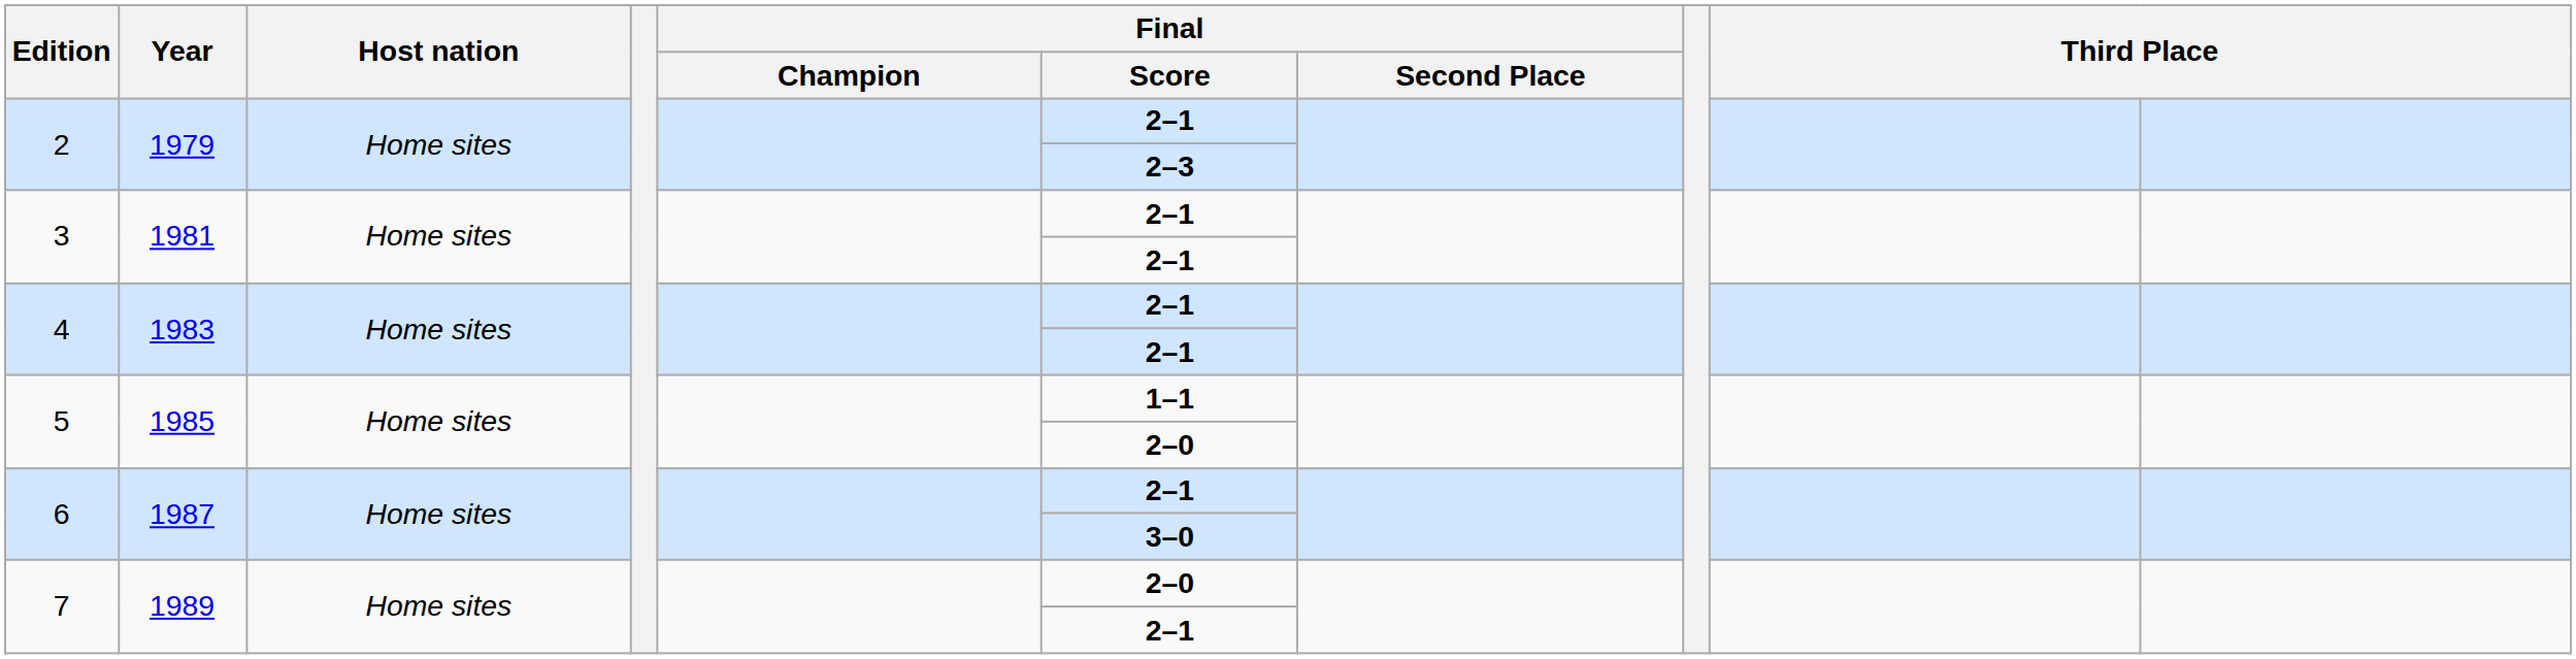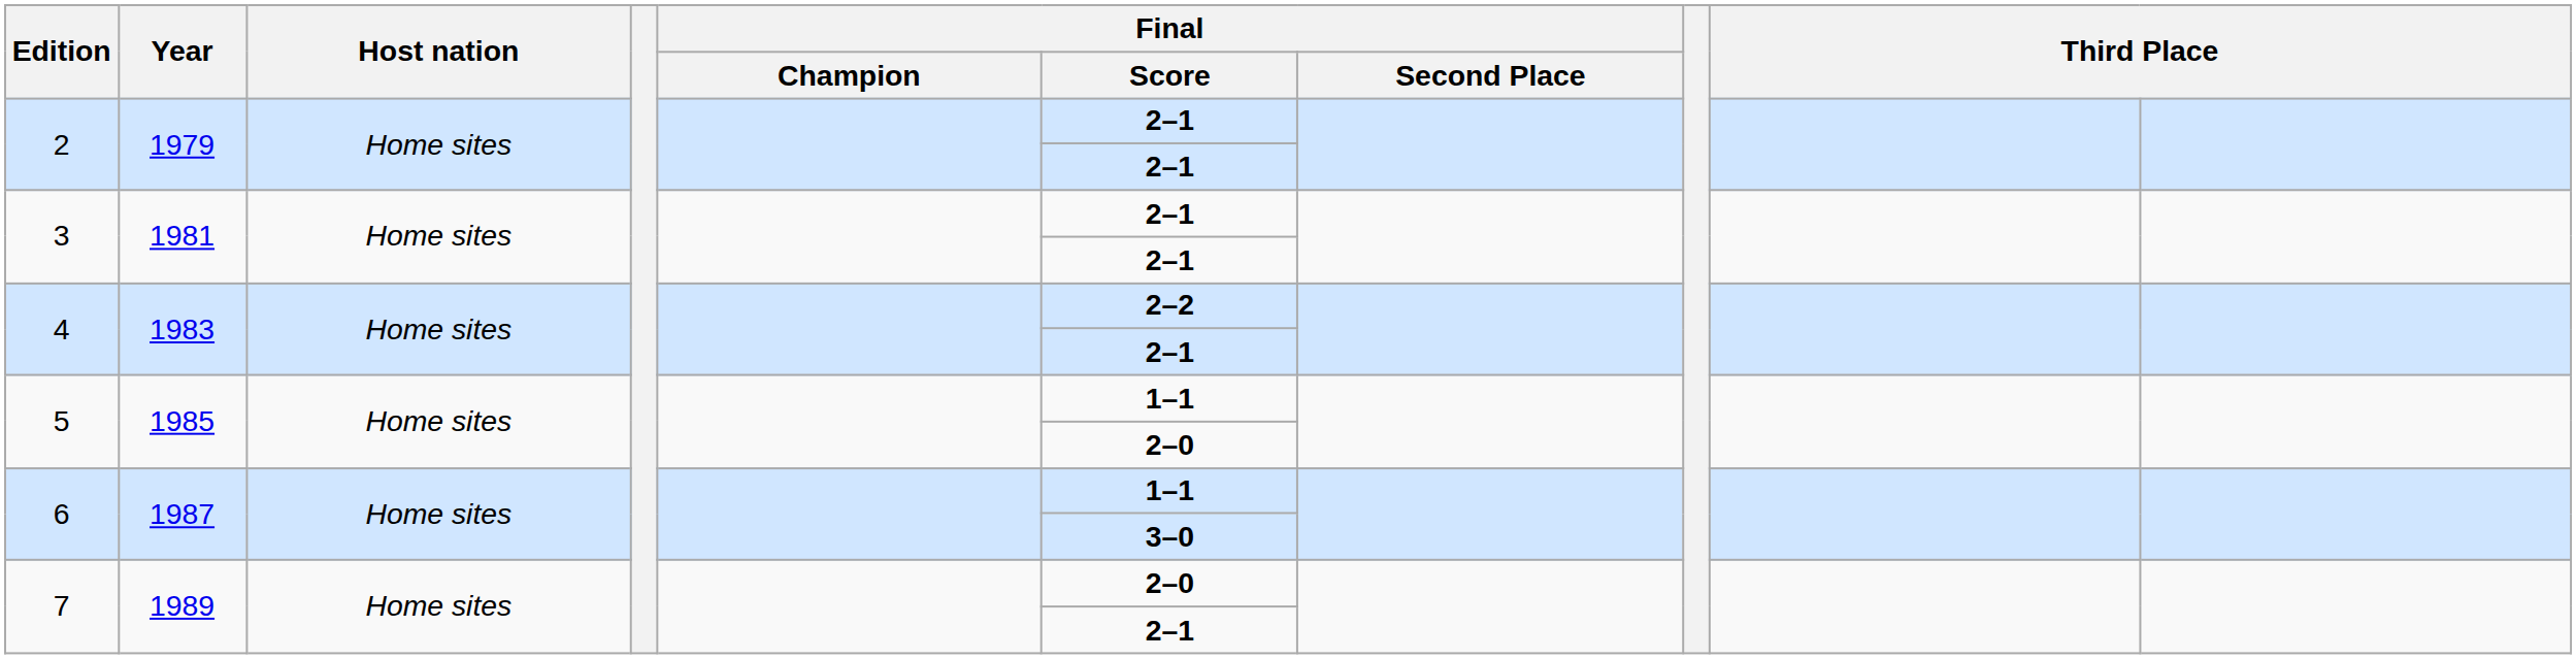row 4 | Final / Score: 2–3 -> 2–1
row 7 | Final / Score: 2–1 -> 2–2
row 11 | Final / Score: 2–1 -> 1–1
